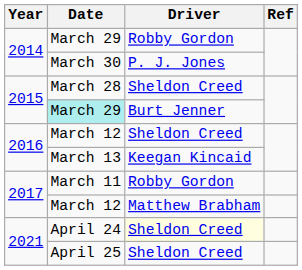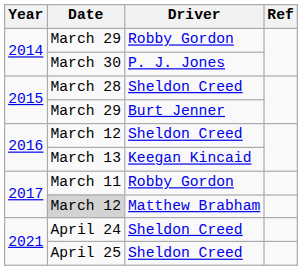March 29 / Burt Jenner | Date: paleturquoise background -> no background
March 12 / Matthew Brabham | Date: no background -> lightgrey background
April 24 | Driver: lightyellow background -> no background
